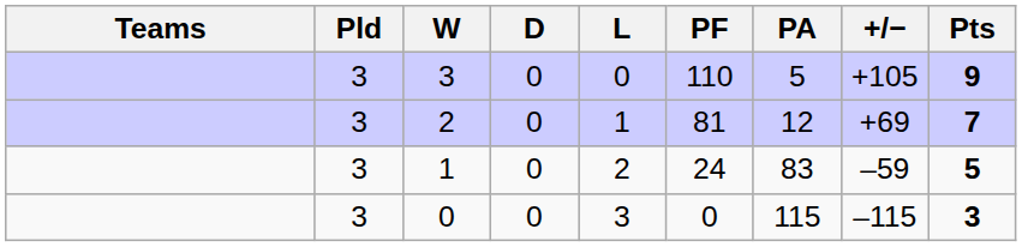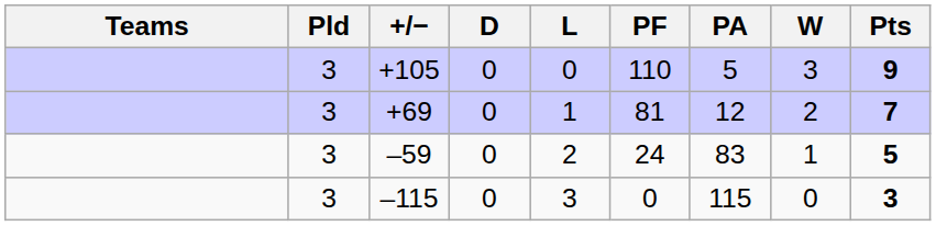columns swapped: W <-> +/−
